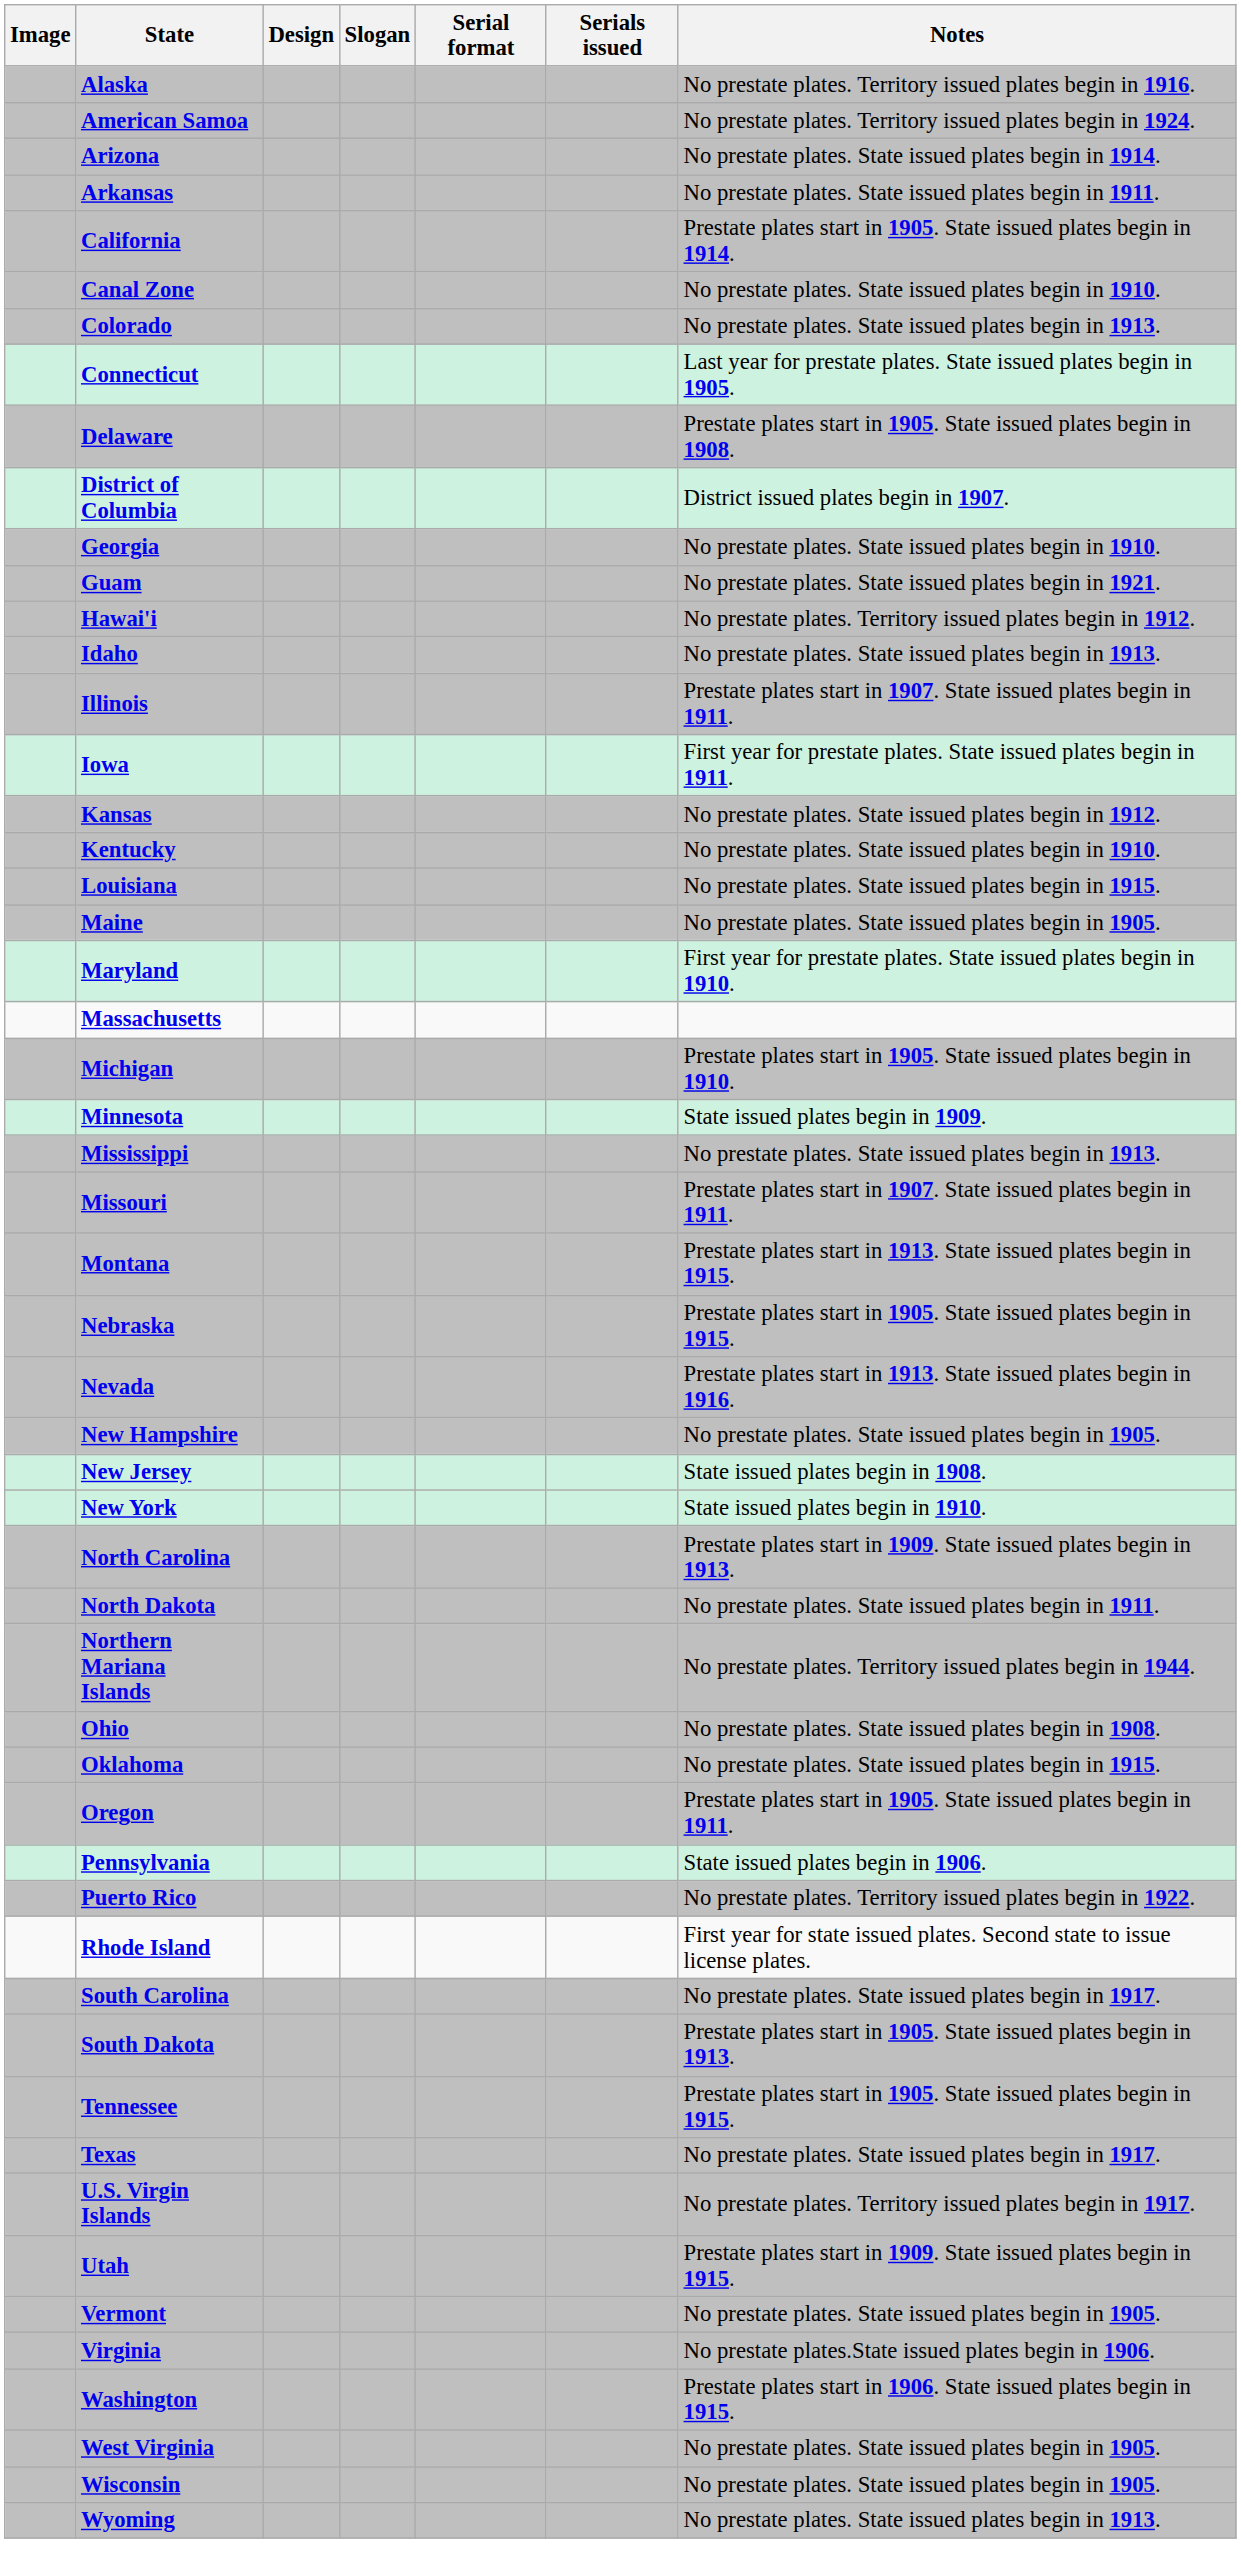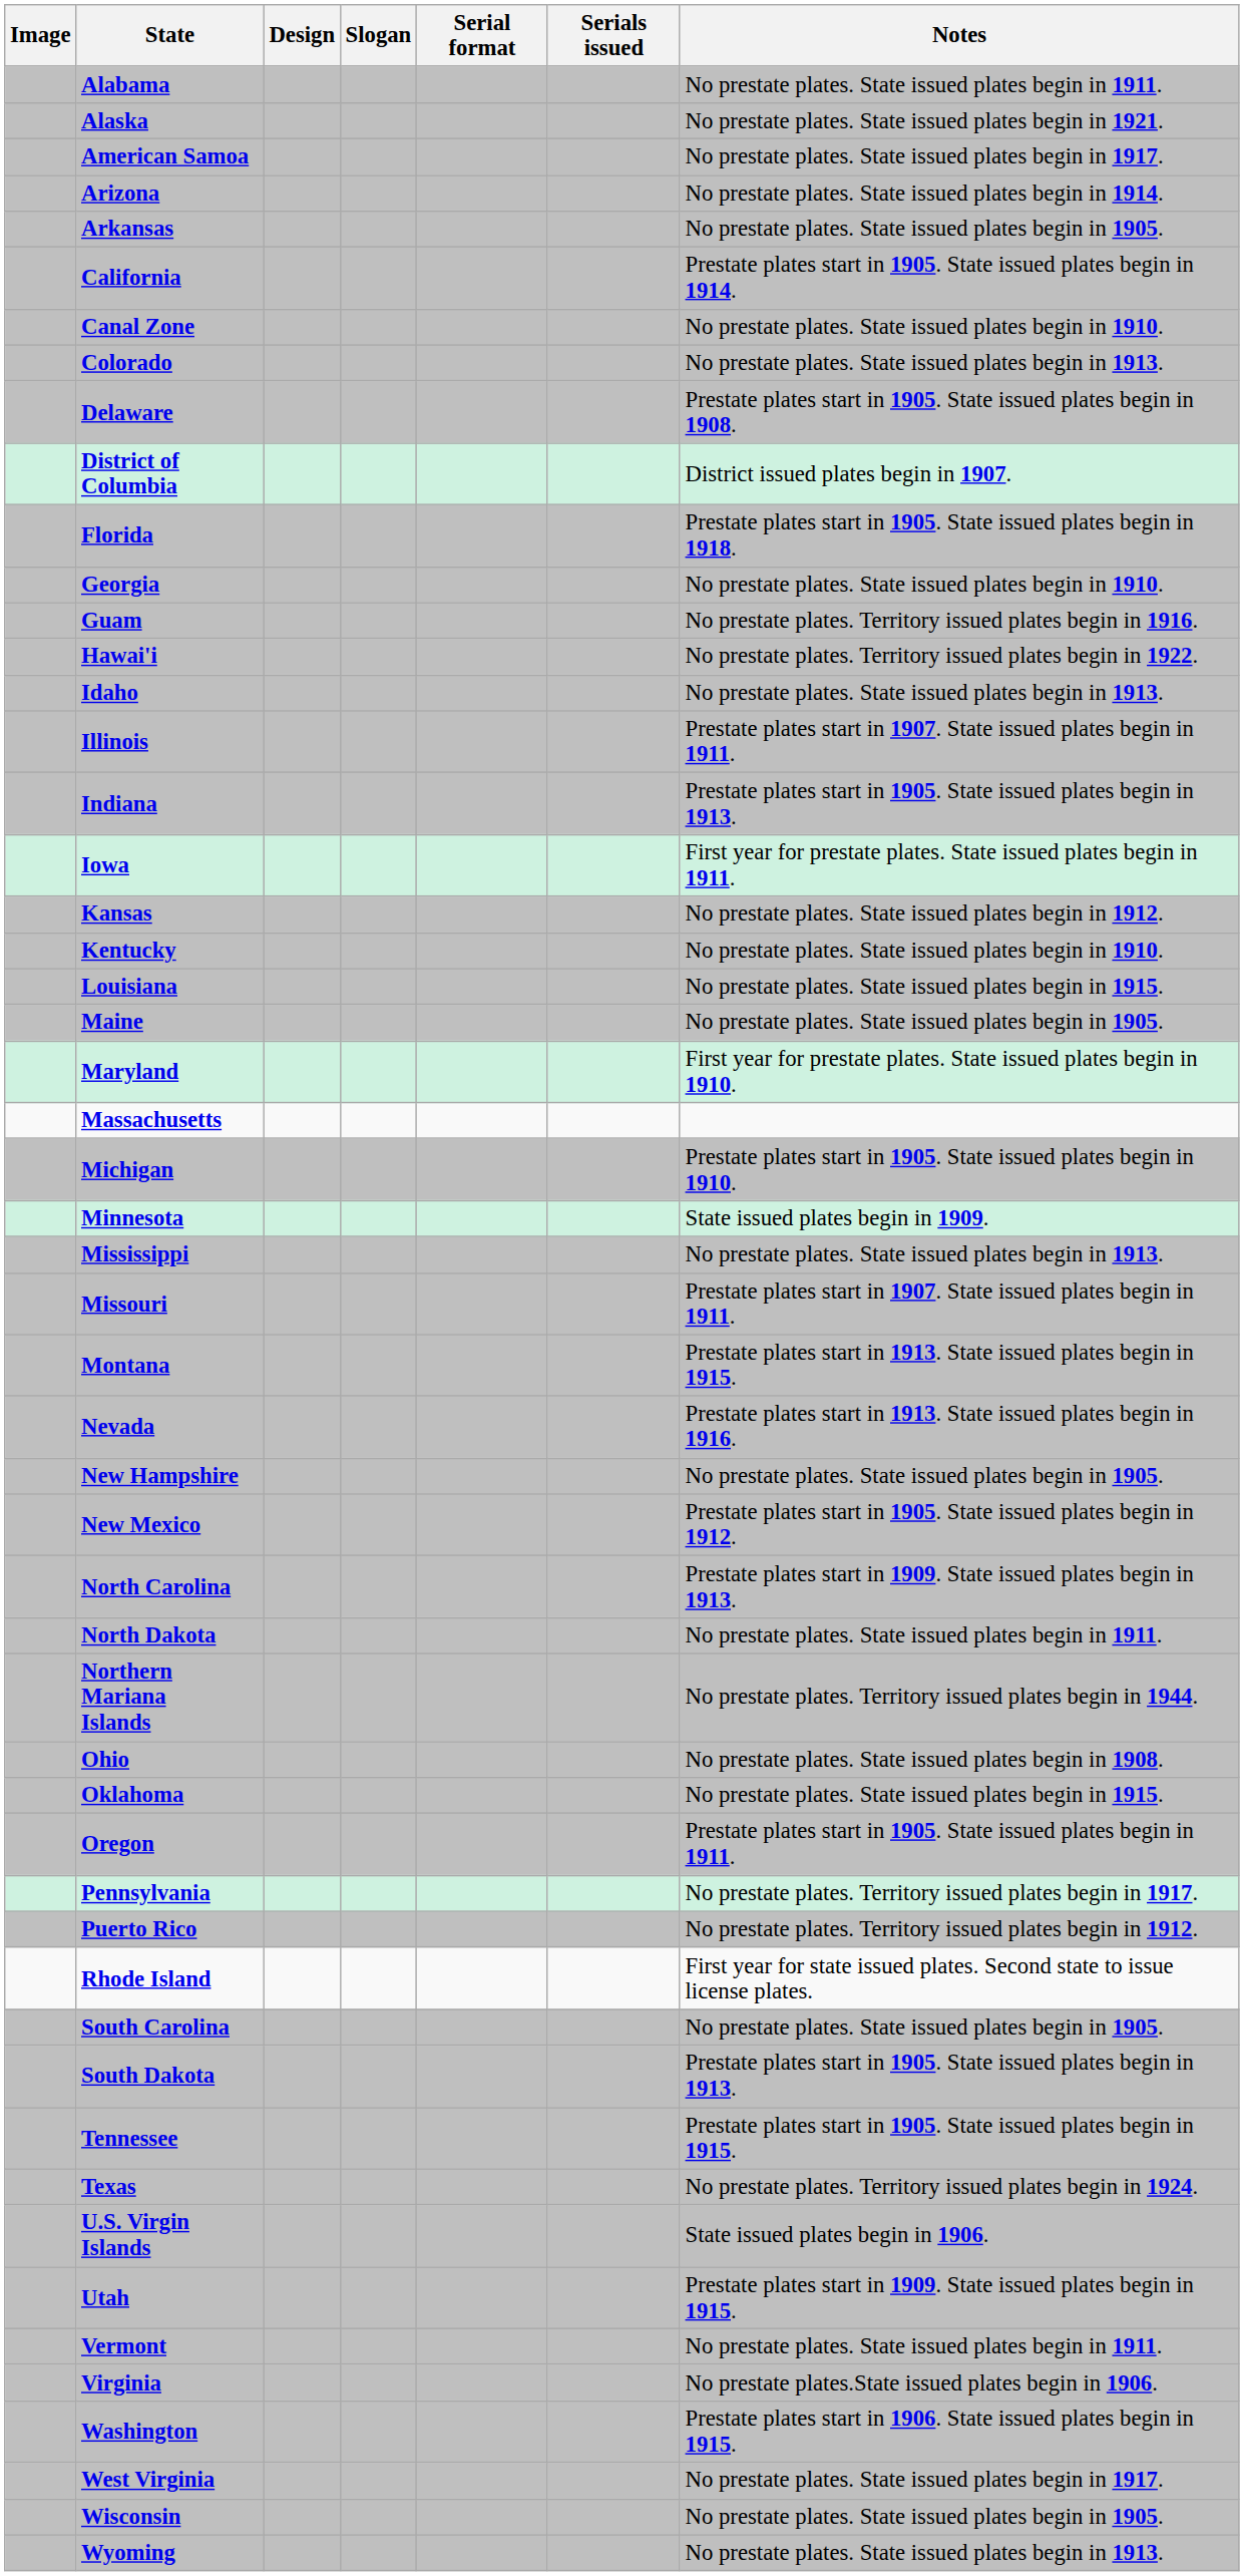+ row: Alabama | No prestate plates. State issued plates begin in 1911.
Alaska | Notes: No prestate plates. Territory issued plates begin in 1916. -> No prestate plates. State issued plates begin in 1921.
American Samoa | Notes: No prestate plates. Territory issued plates begin in 1924. -> No prestate plates. State issued plates begin in 1917.
Arkansas | Notes: No prestate plates. State issued plates begin in 1911. -> No prestate plates. State issued plates begin in 1905.
- row: Connecticut | Last year for prestate plates. State issued plates begin in 1905.
+ row: Florida | Prestate plates start in 1905. State issued plates begin in 1918.
Guam | Notes: No prestate plates. State issued plates begin in 1921. -> No prestate plates. Territory issued plates begin in 1916.
Hawai'i | Notes: No prestate plates. Territory issued plates begin in 1912. -> No prestate plates. Territory issued plates begin in 1922.
+ row: Indiana | Prestate plates start in 1905. State issued plates begin in 1913.
- row: Nebraska | Prestate plates start in 1905. State issued plates begin in 1915.
- row: New Jersey | State issued plates begin in 1908.
+ row: New Mexico | Prestate plates start in 1905. State issued plates begin in 1912.
- row: New York | State issued plates begin in 1910.
Pennsylvania | Notes: State issued plates begin in 1906. -> No prestate plates. Territory issued plates begin in 1917.
Puerto Rico | Notes: No prestate plates. Territory issued plates begin in 1922. -> No prestate plates. Territory issued plates begin in 1912.
South Carolina | Notes: No prestate plates. State issued plates begin in 1917. -> No prestate plates. State issued plates begin in 1905.
Texas | Notes: No prestate plates. State issued plates begin in 1917. -> No prestate plates. Territory issued plates begin in 1924.
U.S. Virgin Islands | Notes: No prestate plates. Territory issued plates begin in 1917. -> State issued plates begin in 1906.
Vermont | Notes: No prestate plates. State issued plates begin in 1905. -> No prestate plates. State issued plates begin in 1911.
West Virginia | Notes: No prestate plates. State issued plates begin in 1905. -> No prestate plates. State issued plates begin in 1917.
